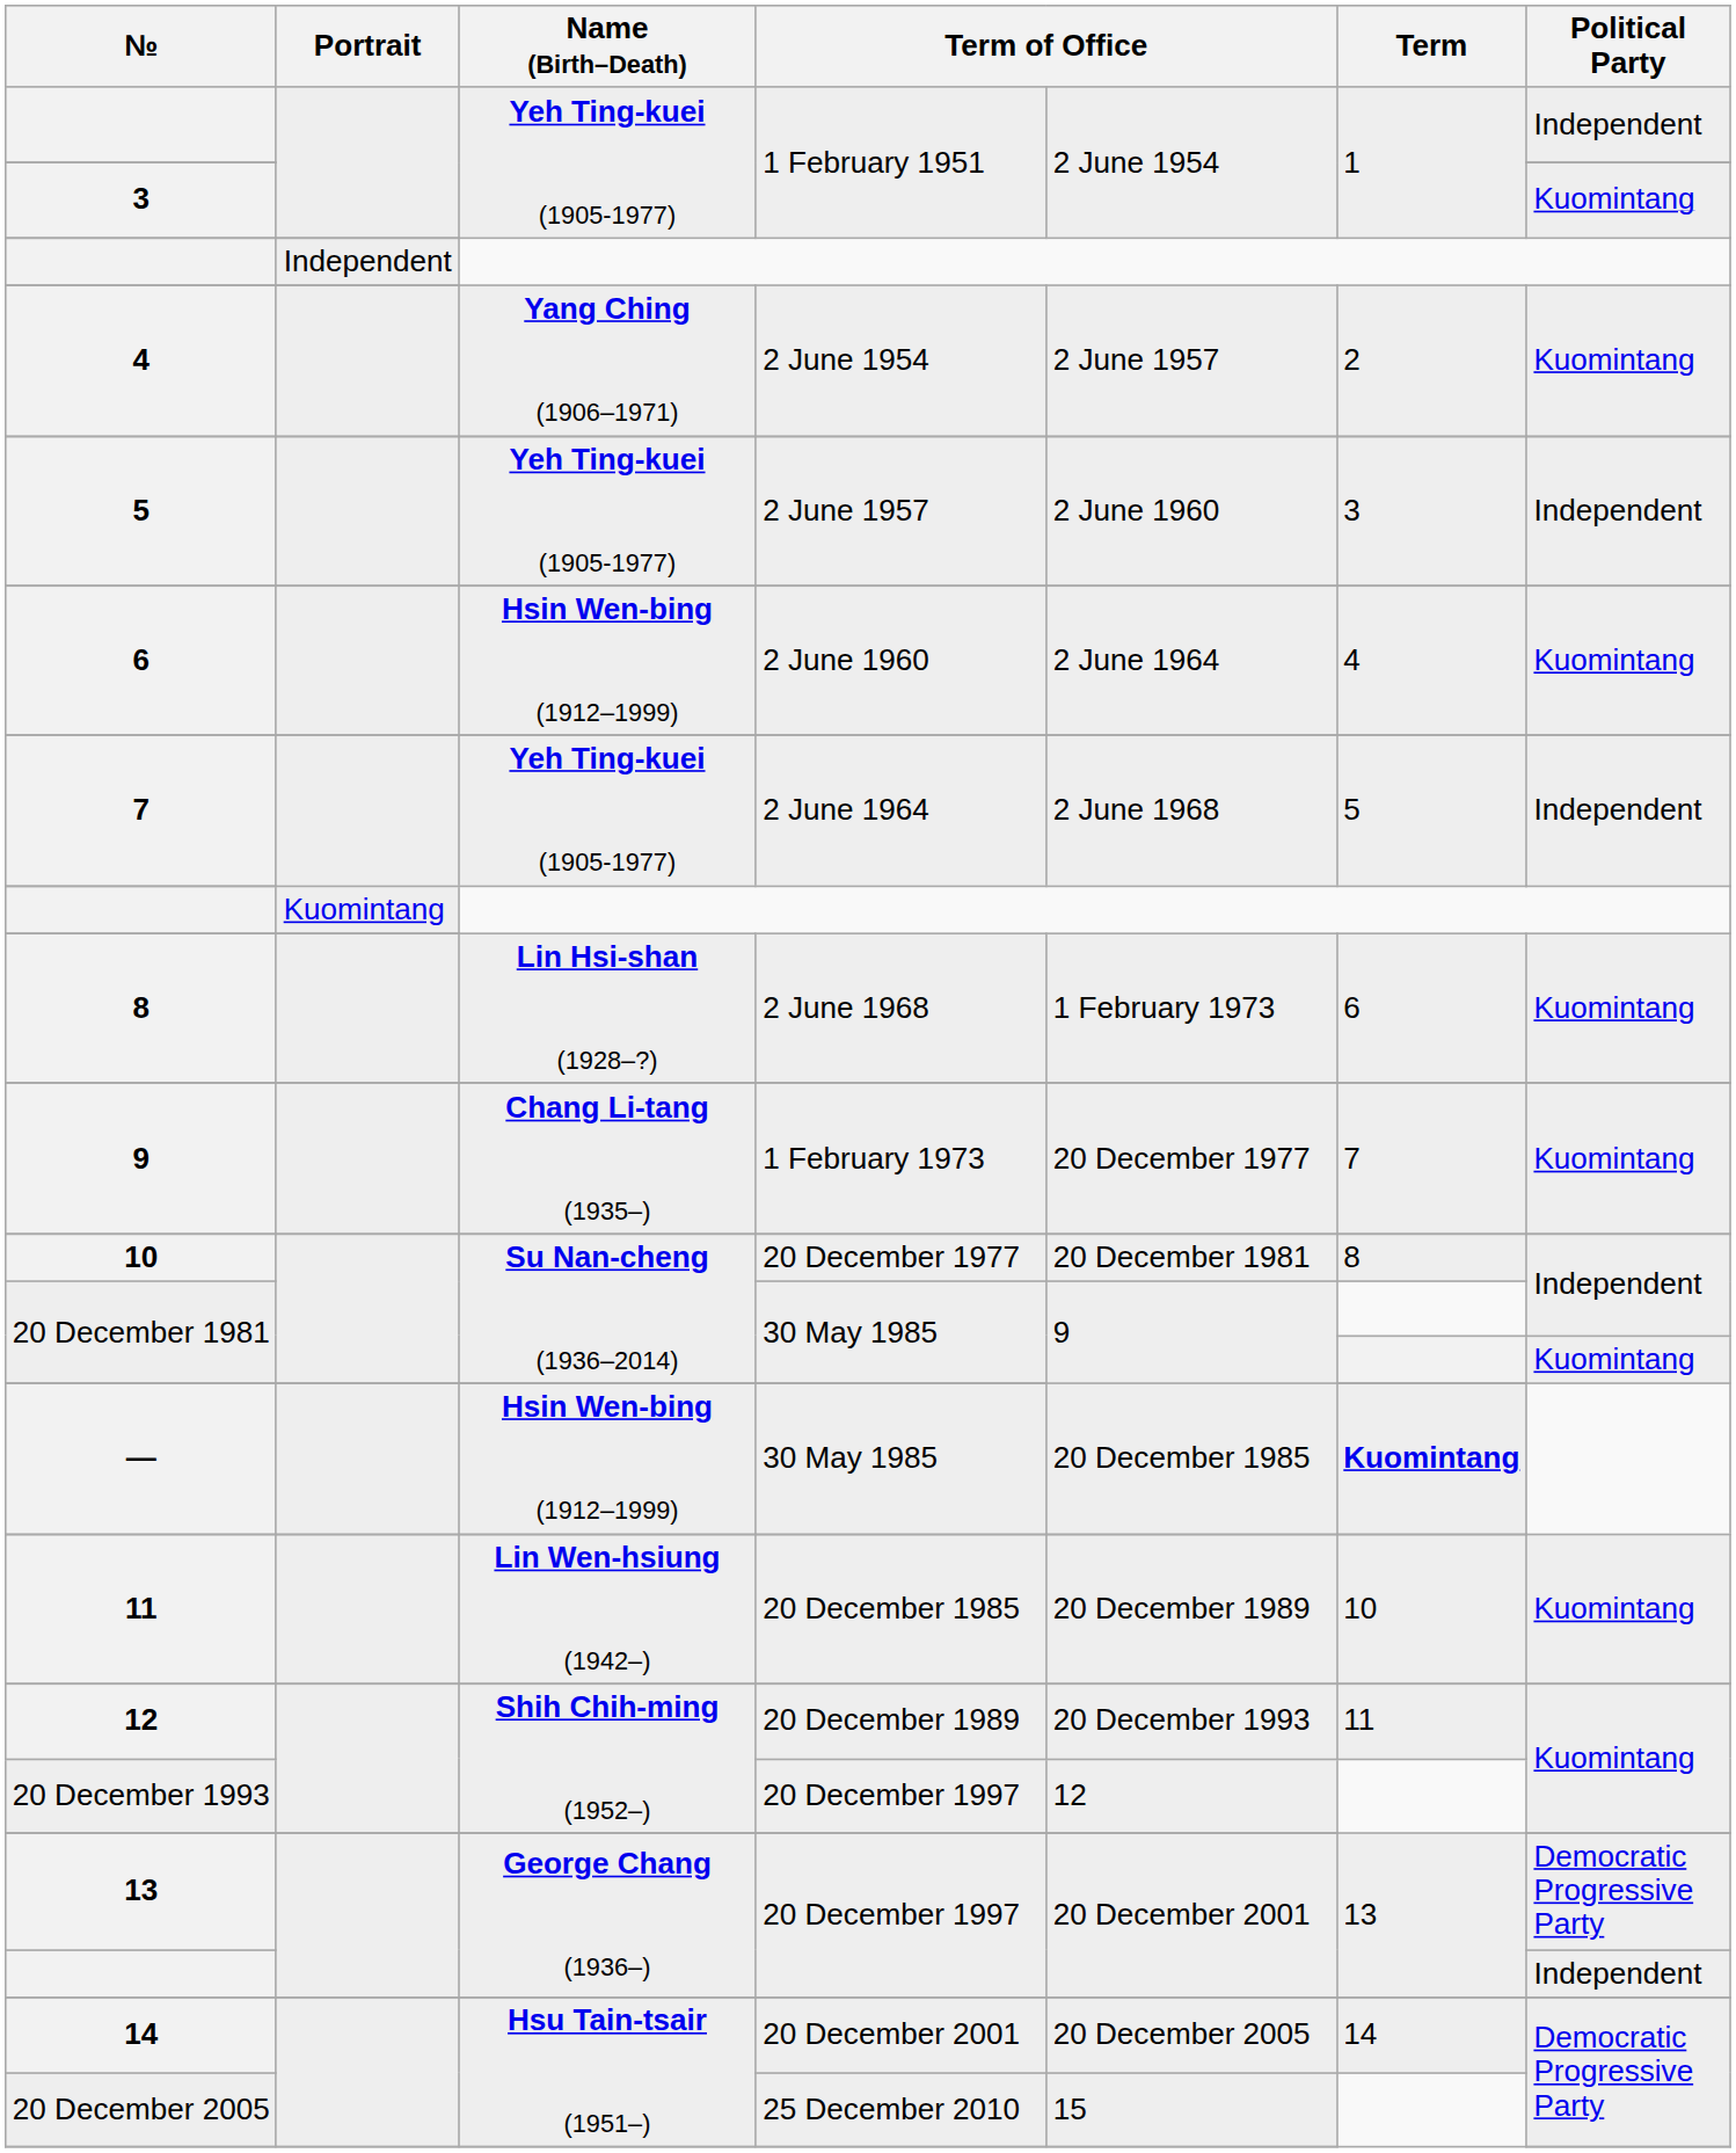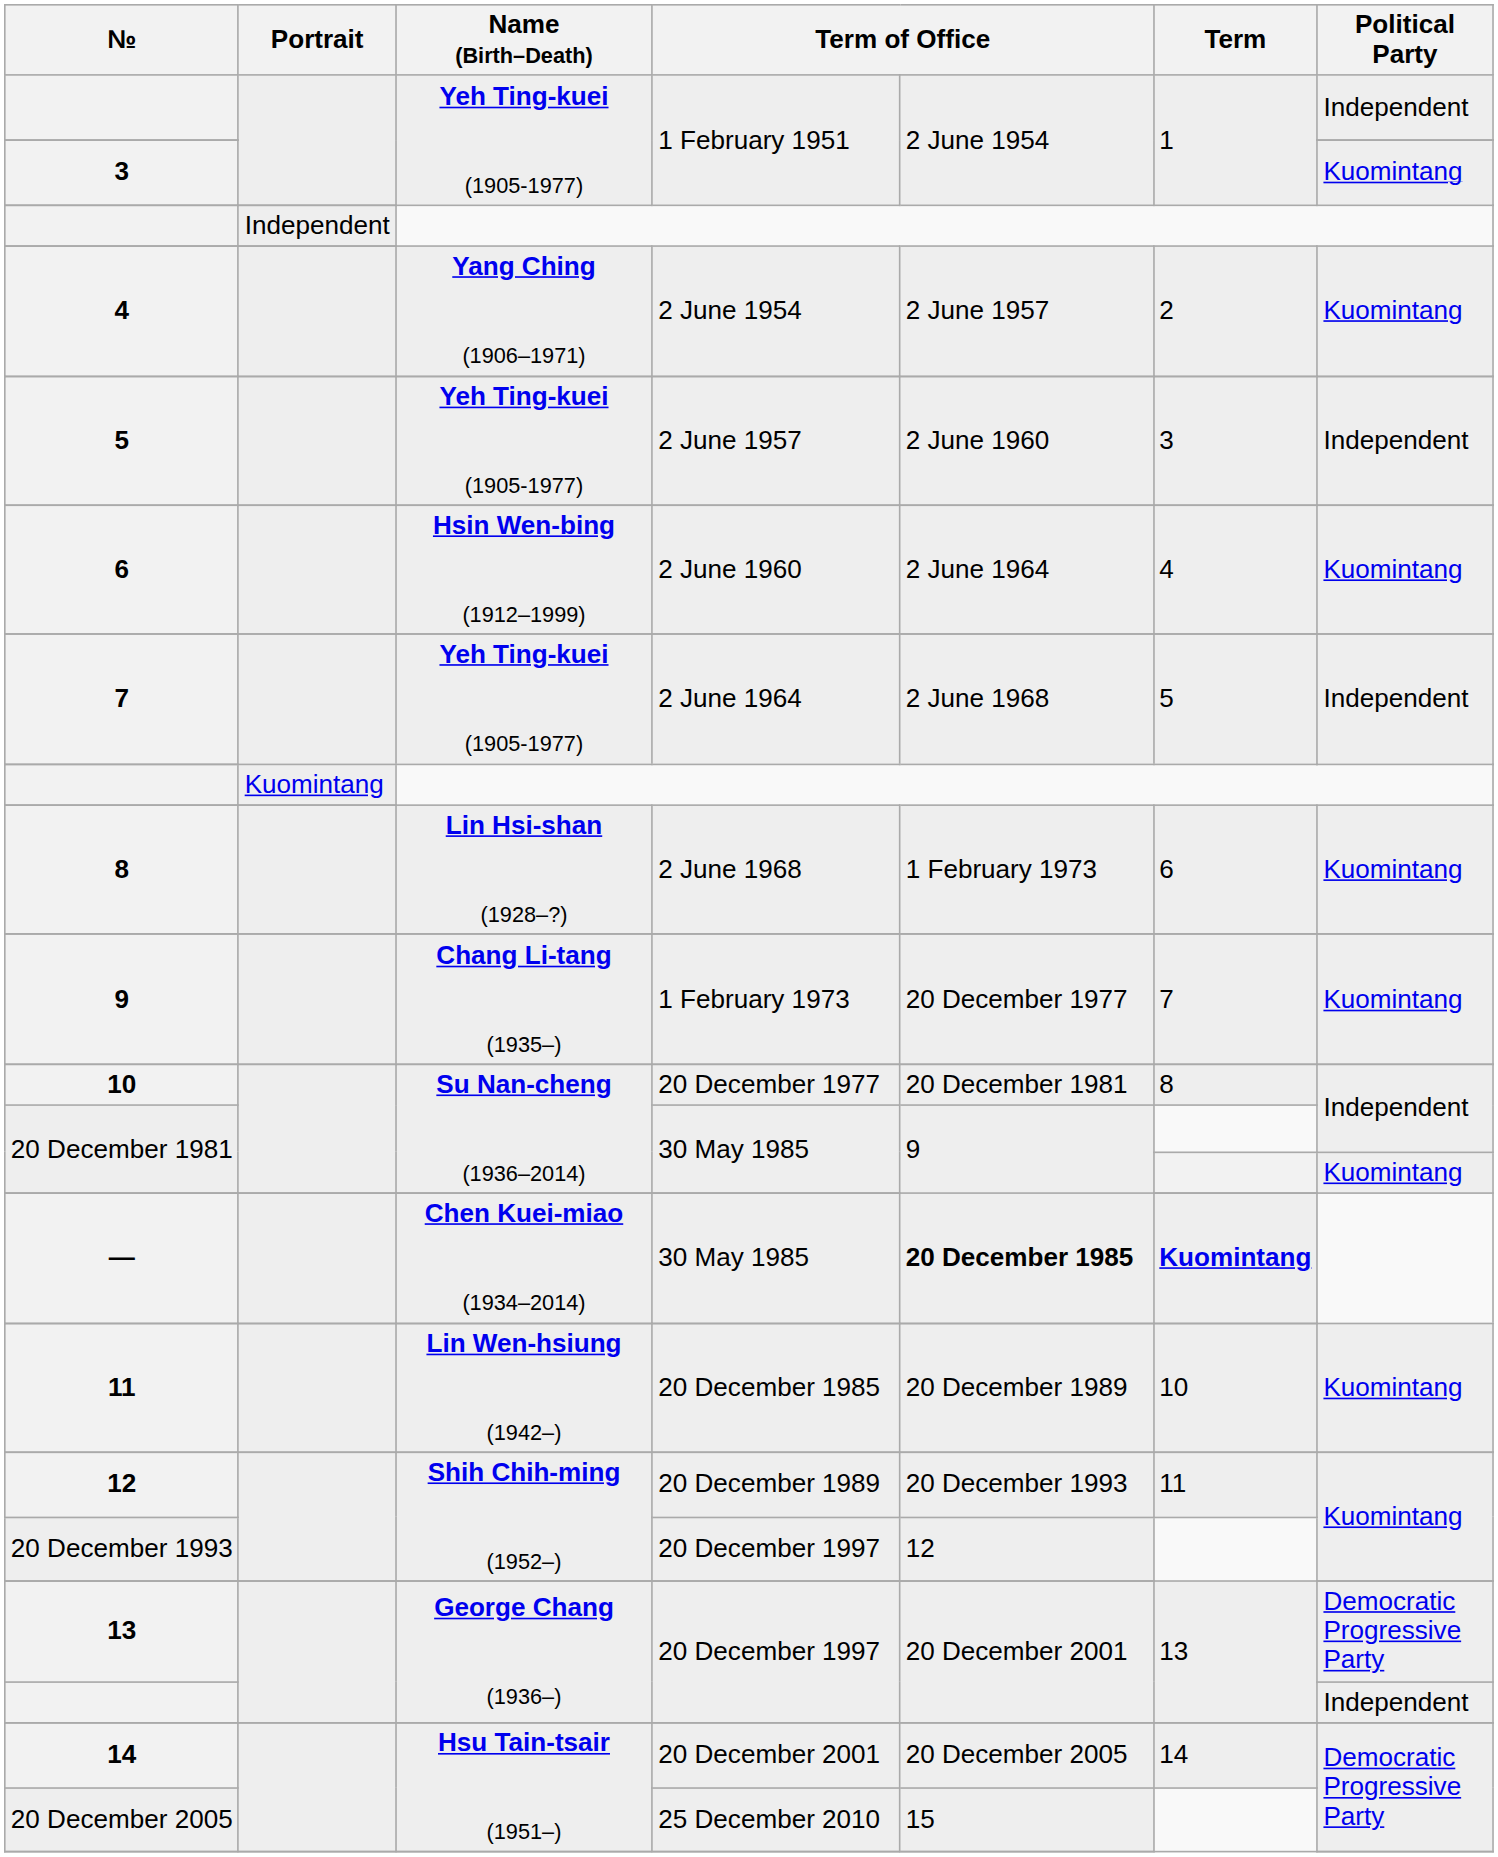— | Name (Birth–Death): Hsin Wen-bing (1912–1999) -> Chen Kuei-miao (1934–2014)
— | column 5: normal -> bold
